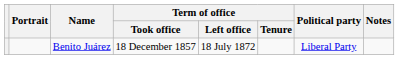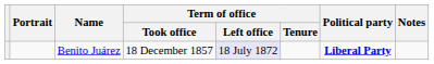Benito Juárez | Term of office / Left office: no background -> lavender background
Benito Juárez | Political party: normal -> bold
